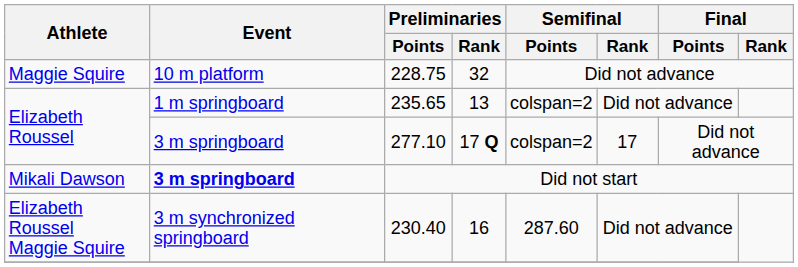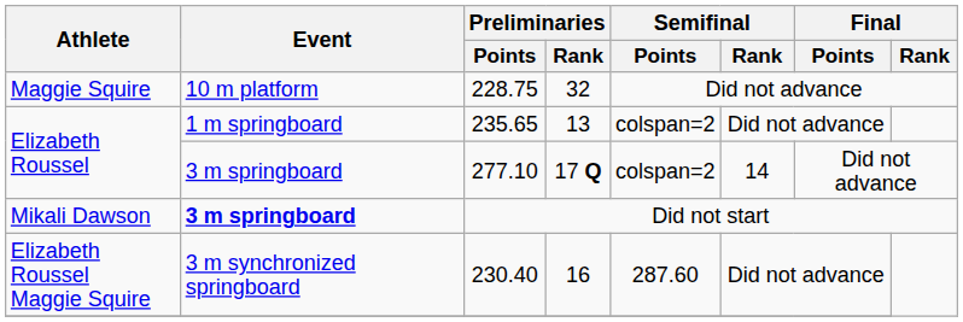277.10 | Semifinal / Rank: 17 -> 14
